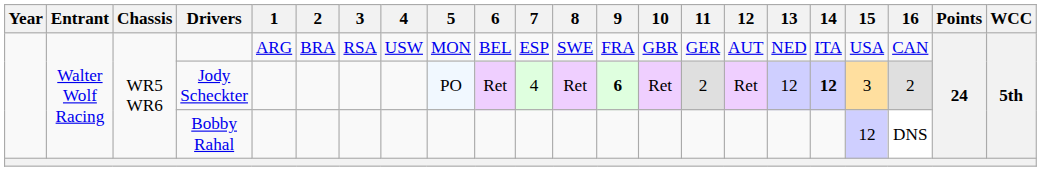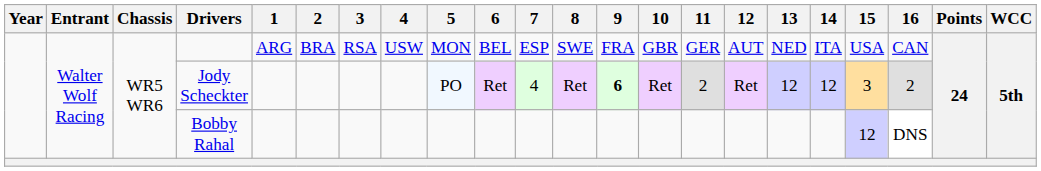Jody Scheckter | 14: bold -> normal
